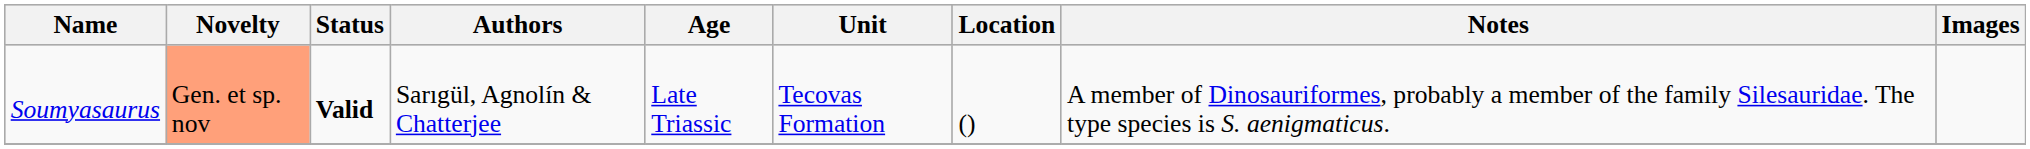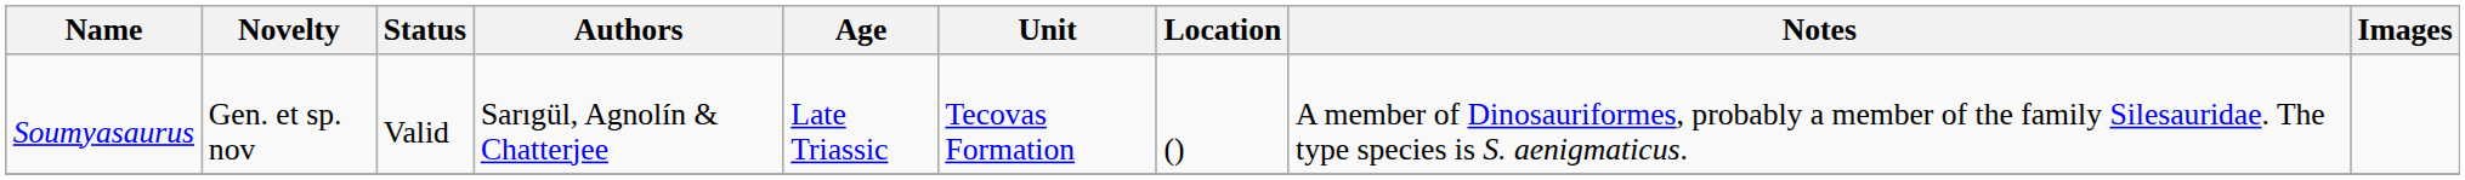Soumyasaurus | Novelty: lightsalmon background -> no background
Soumyasaurus | Status: bold -> normal
